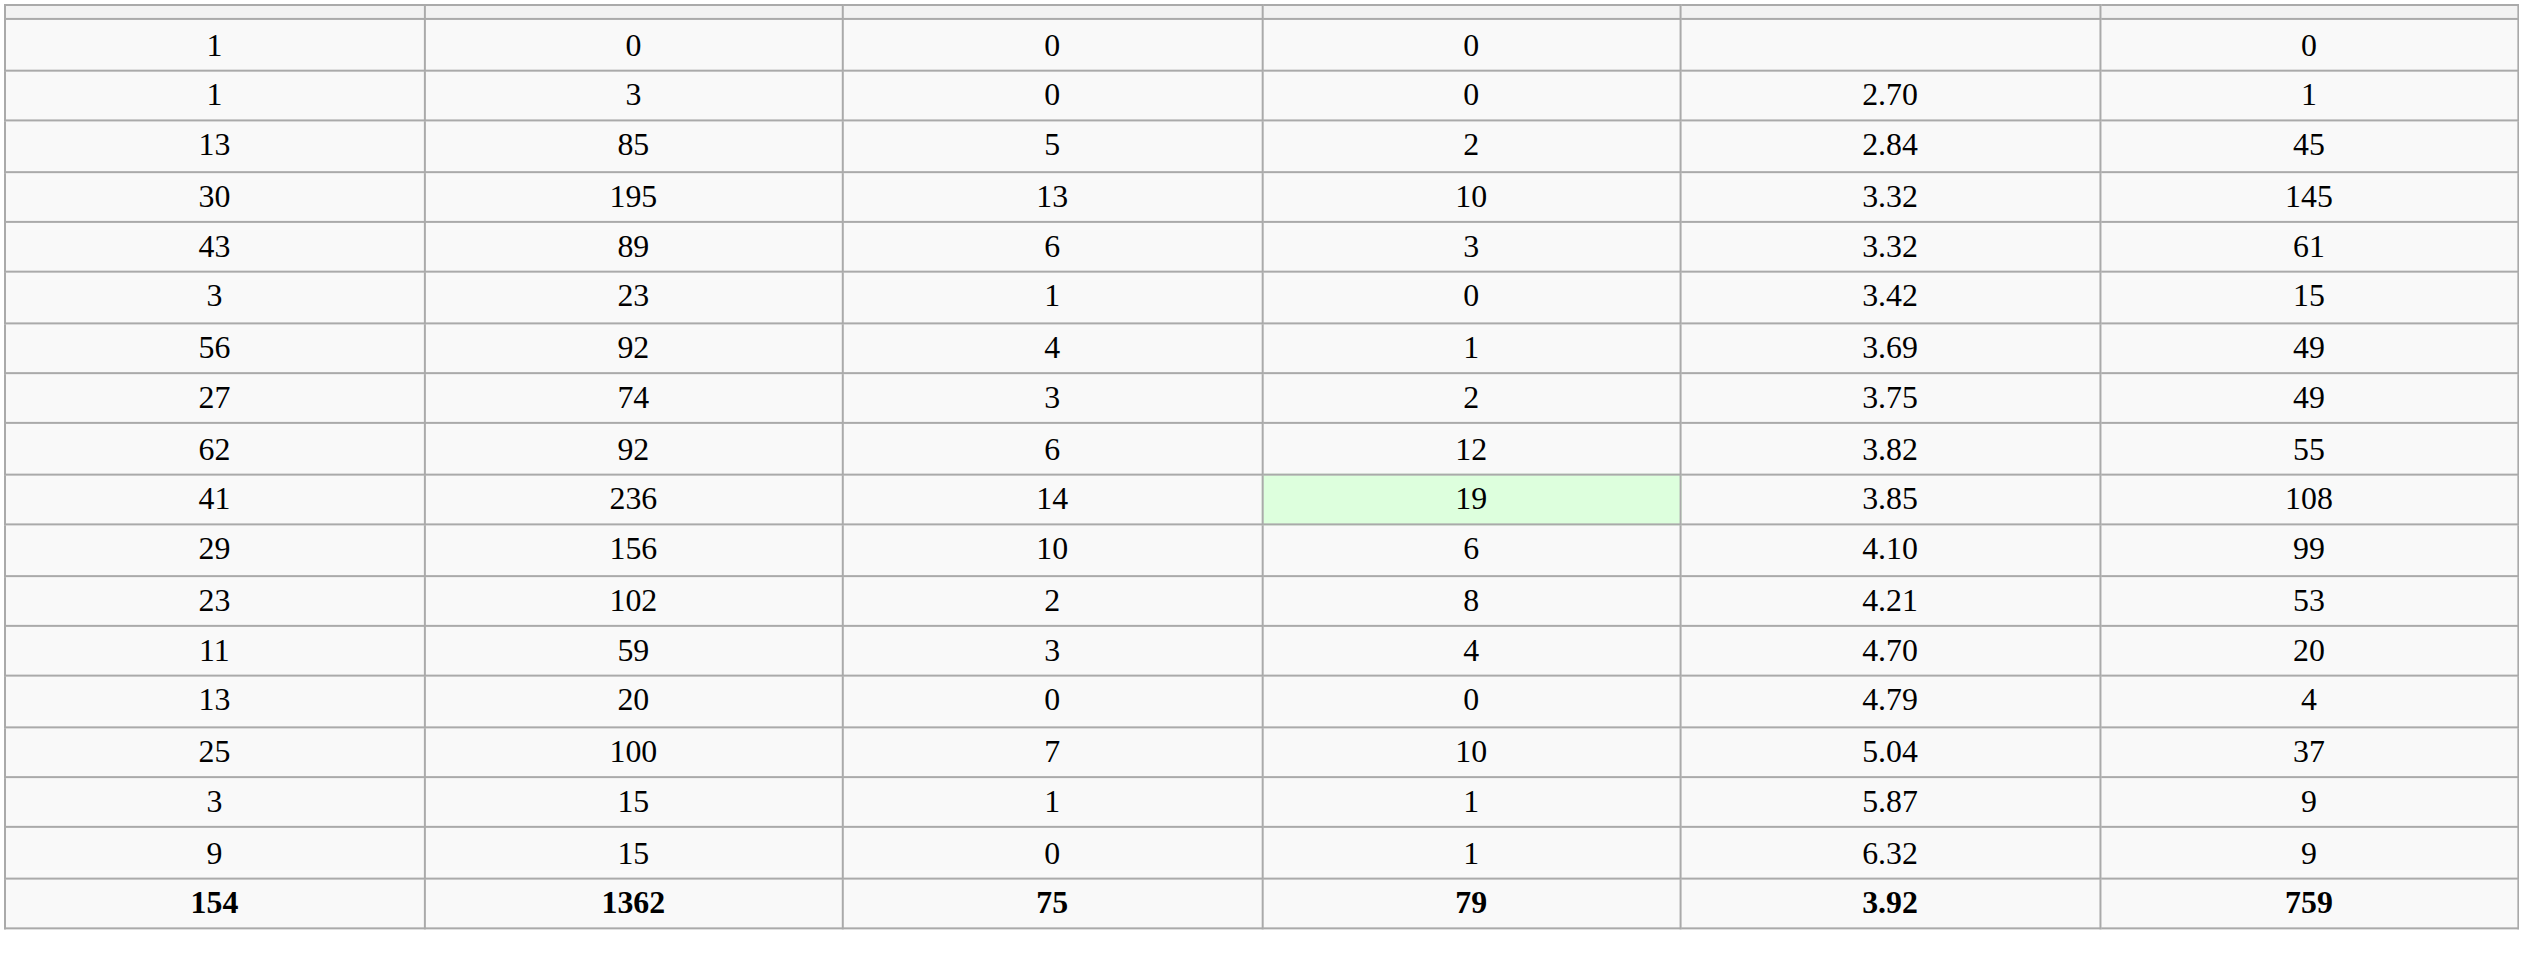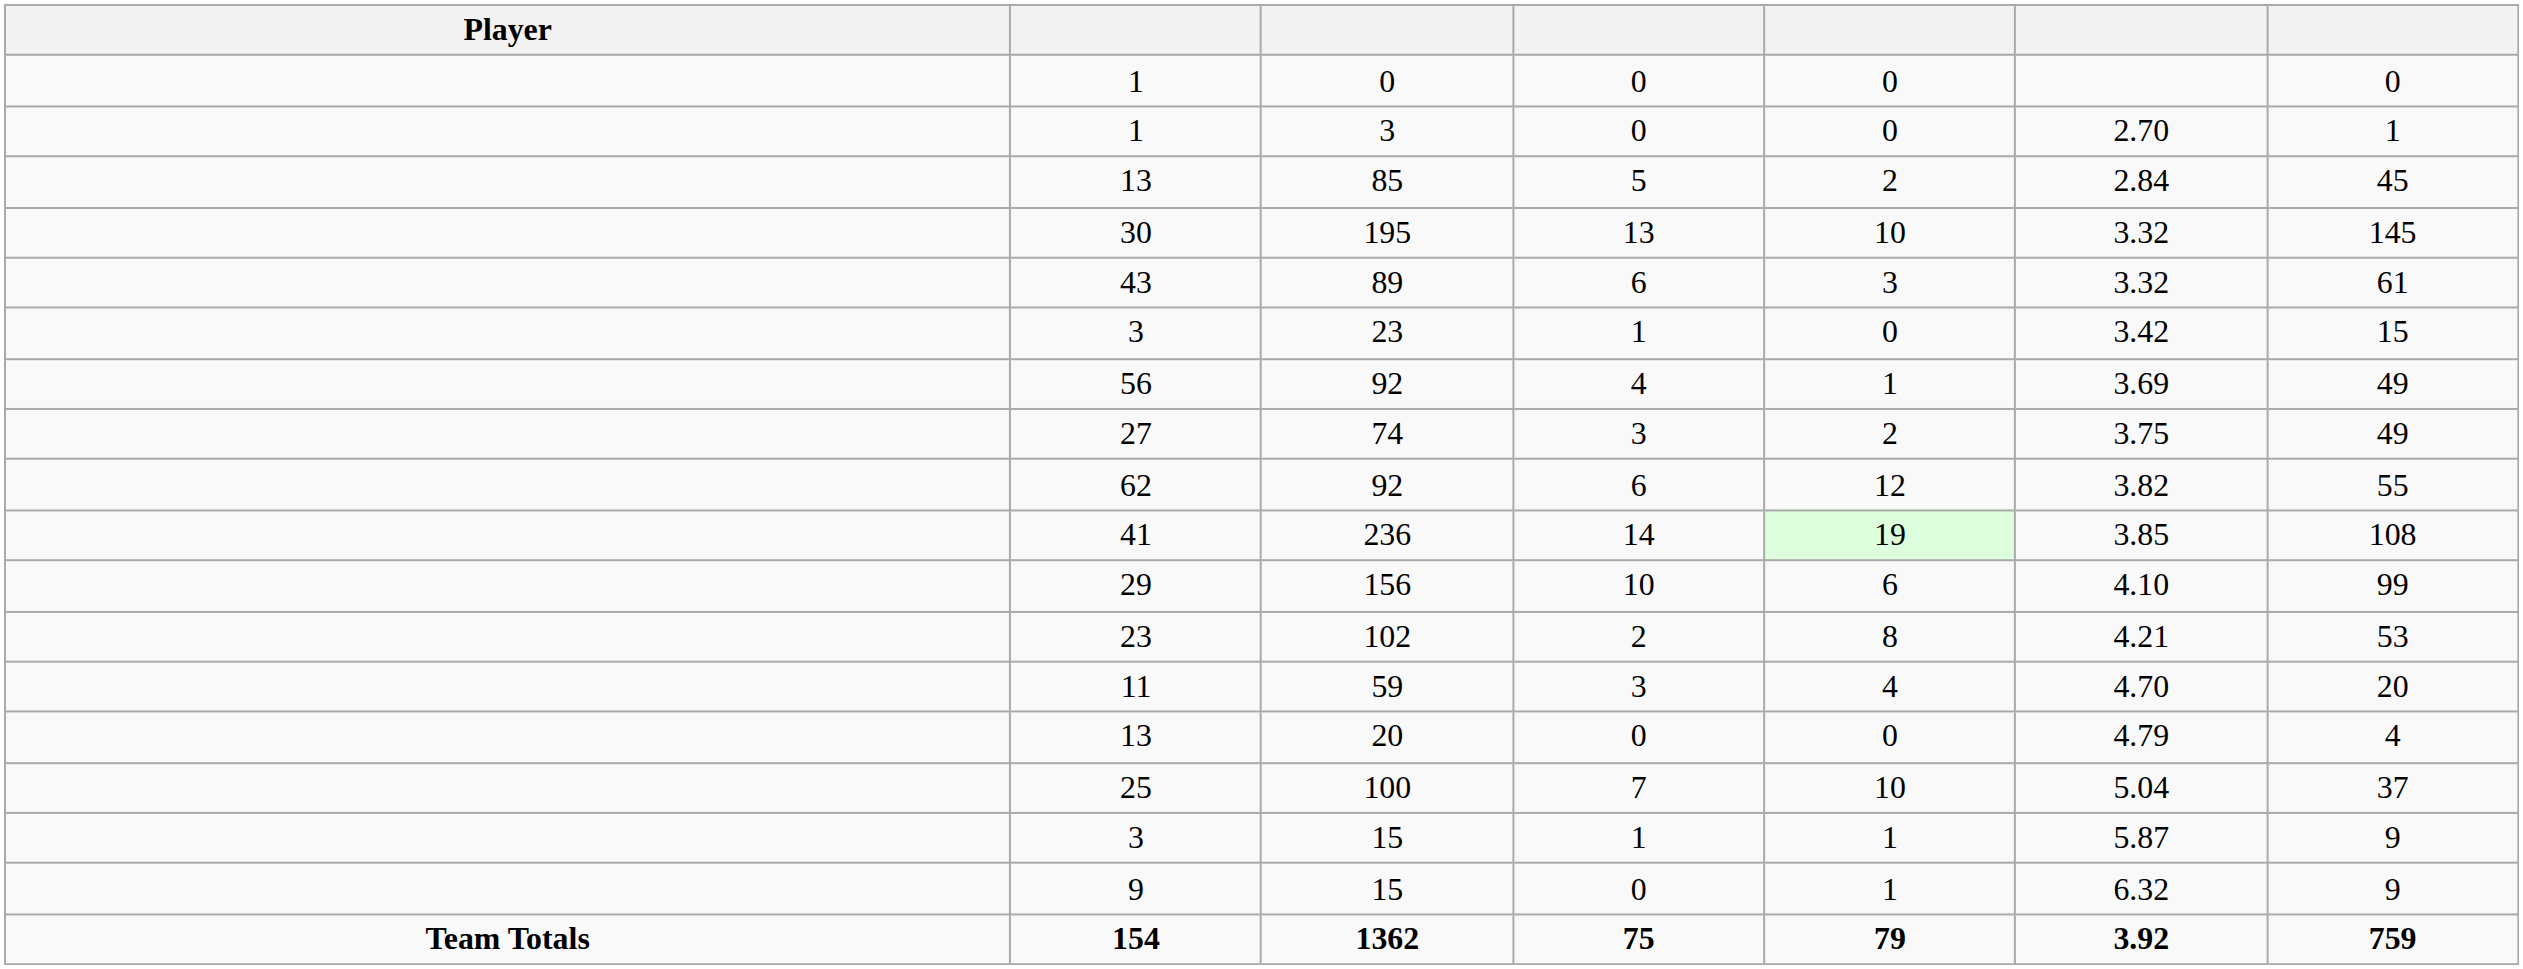+ column: Player | Team Totals
